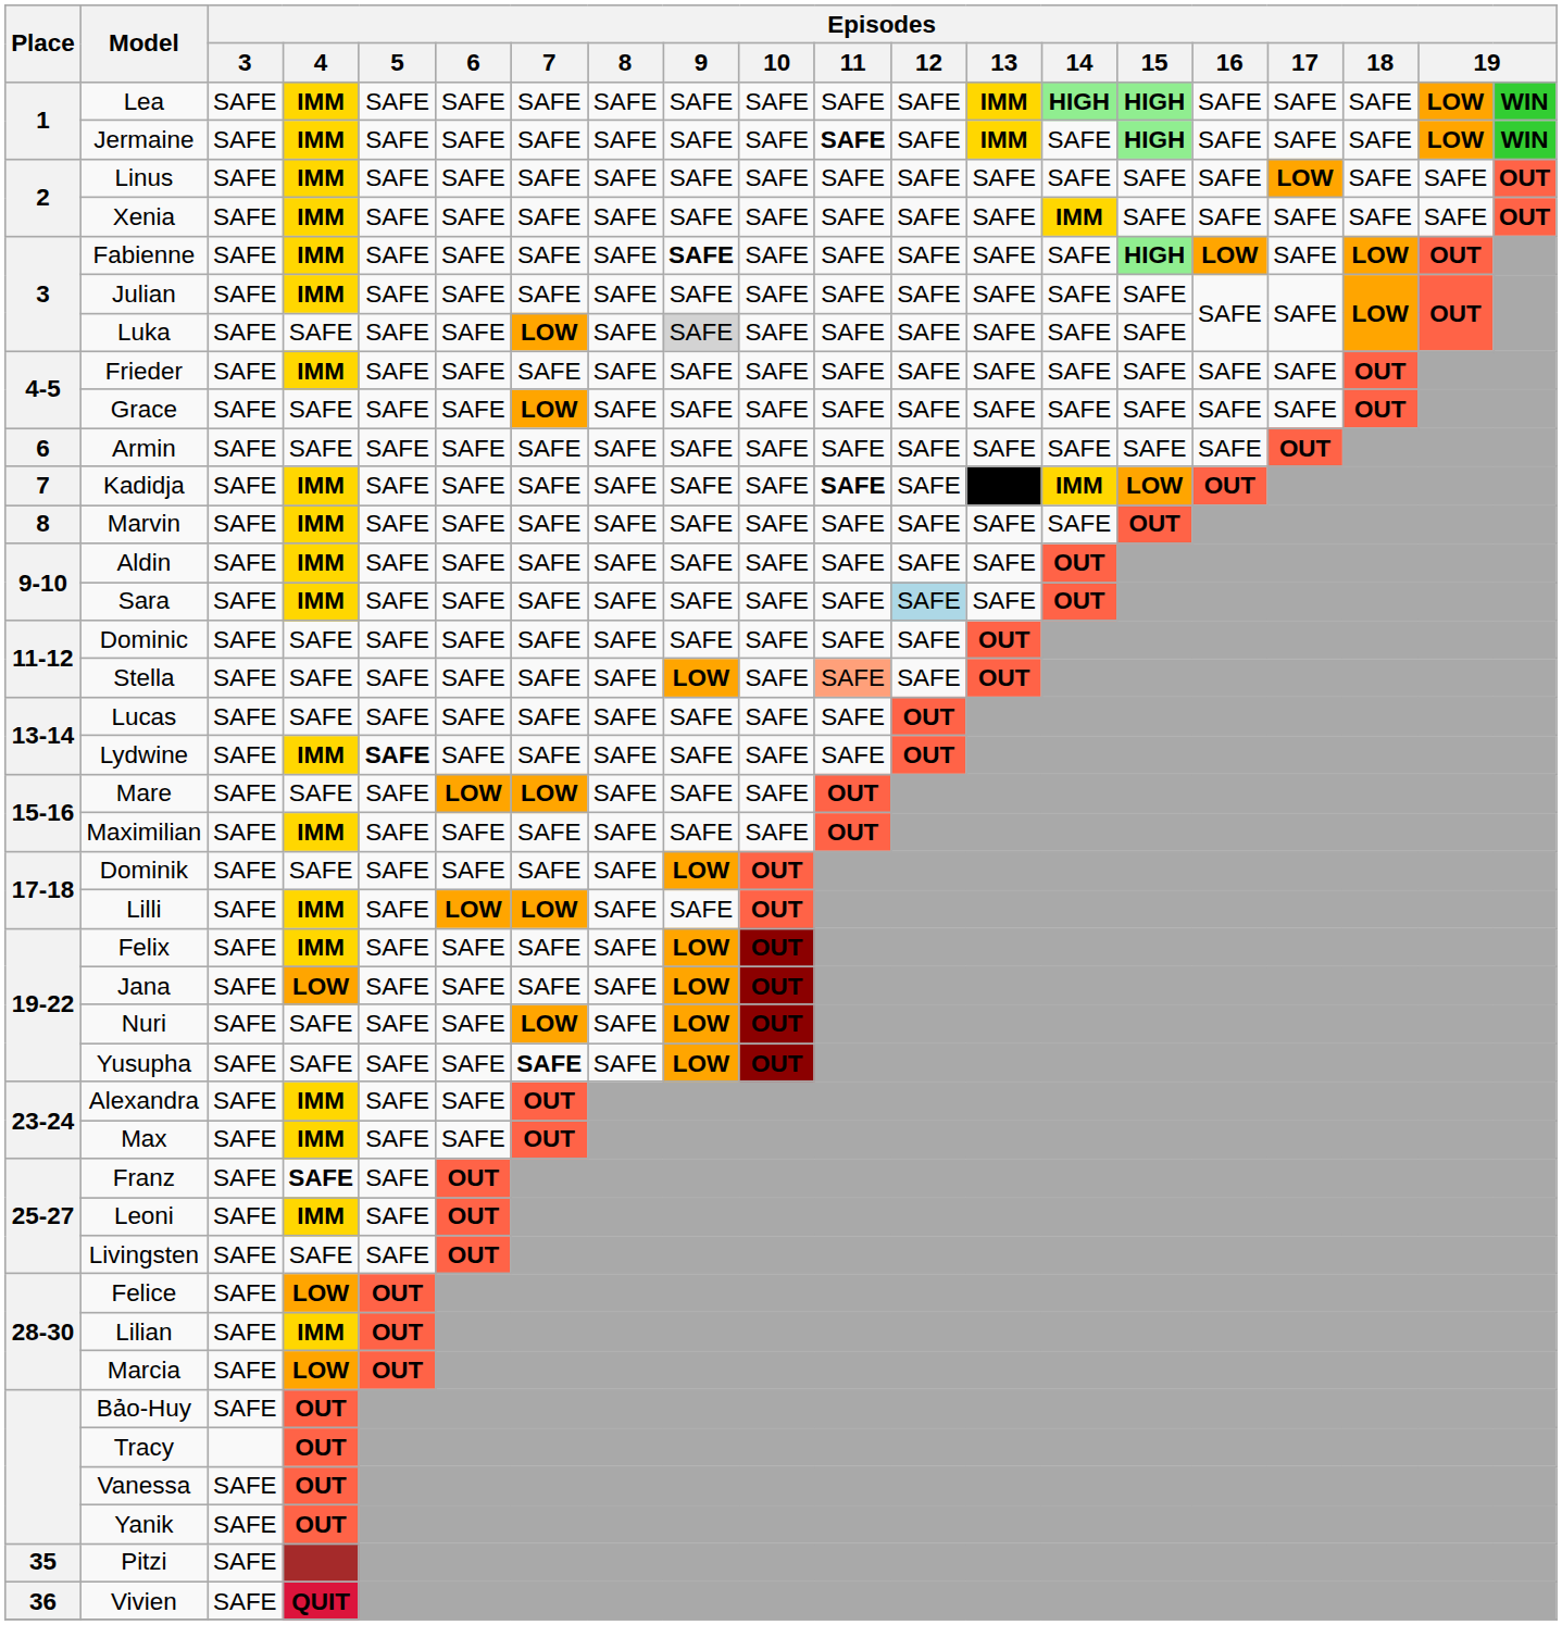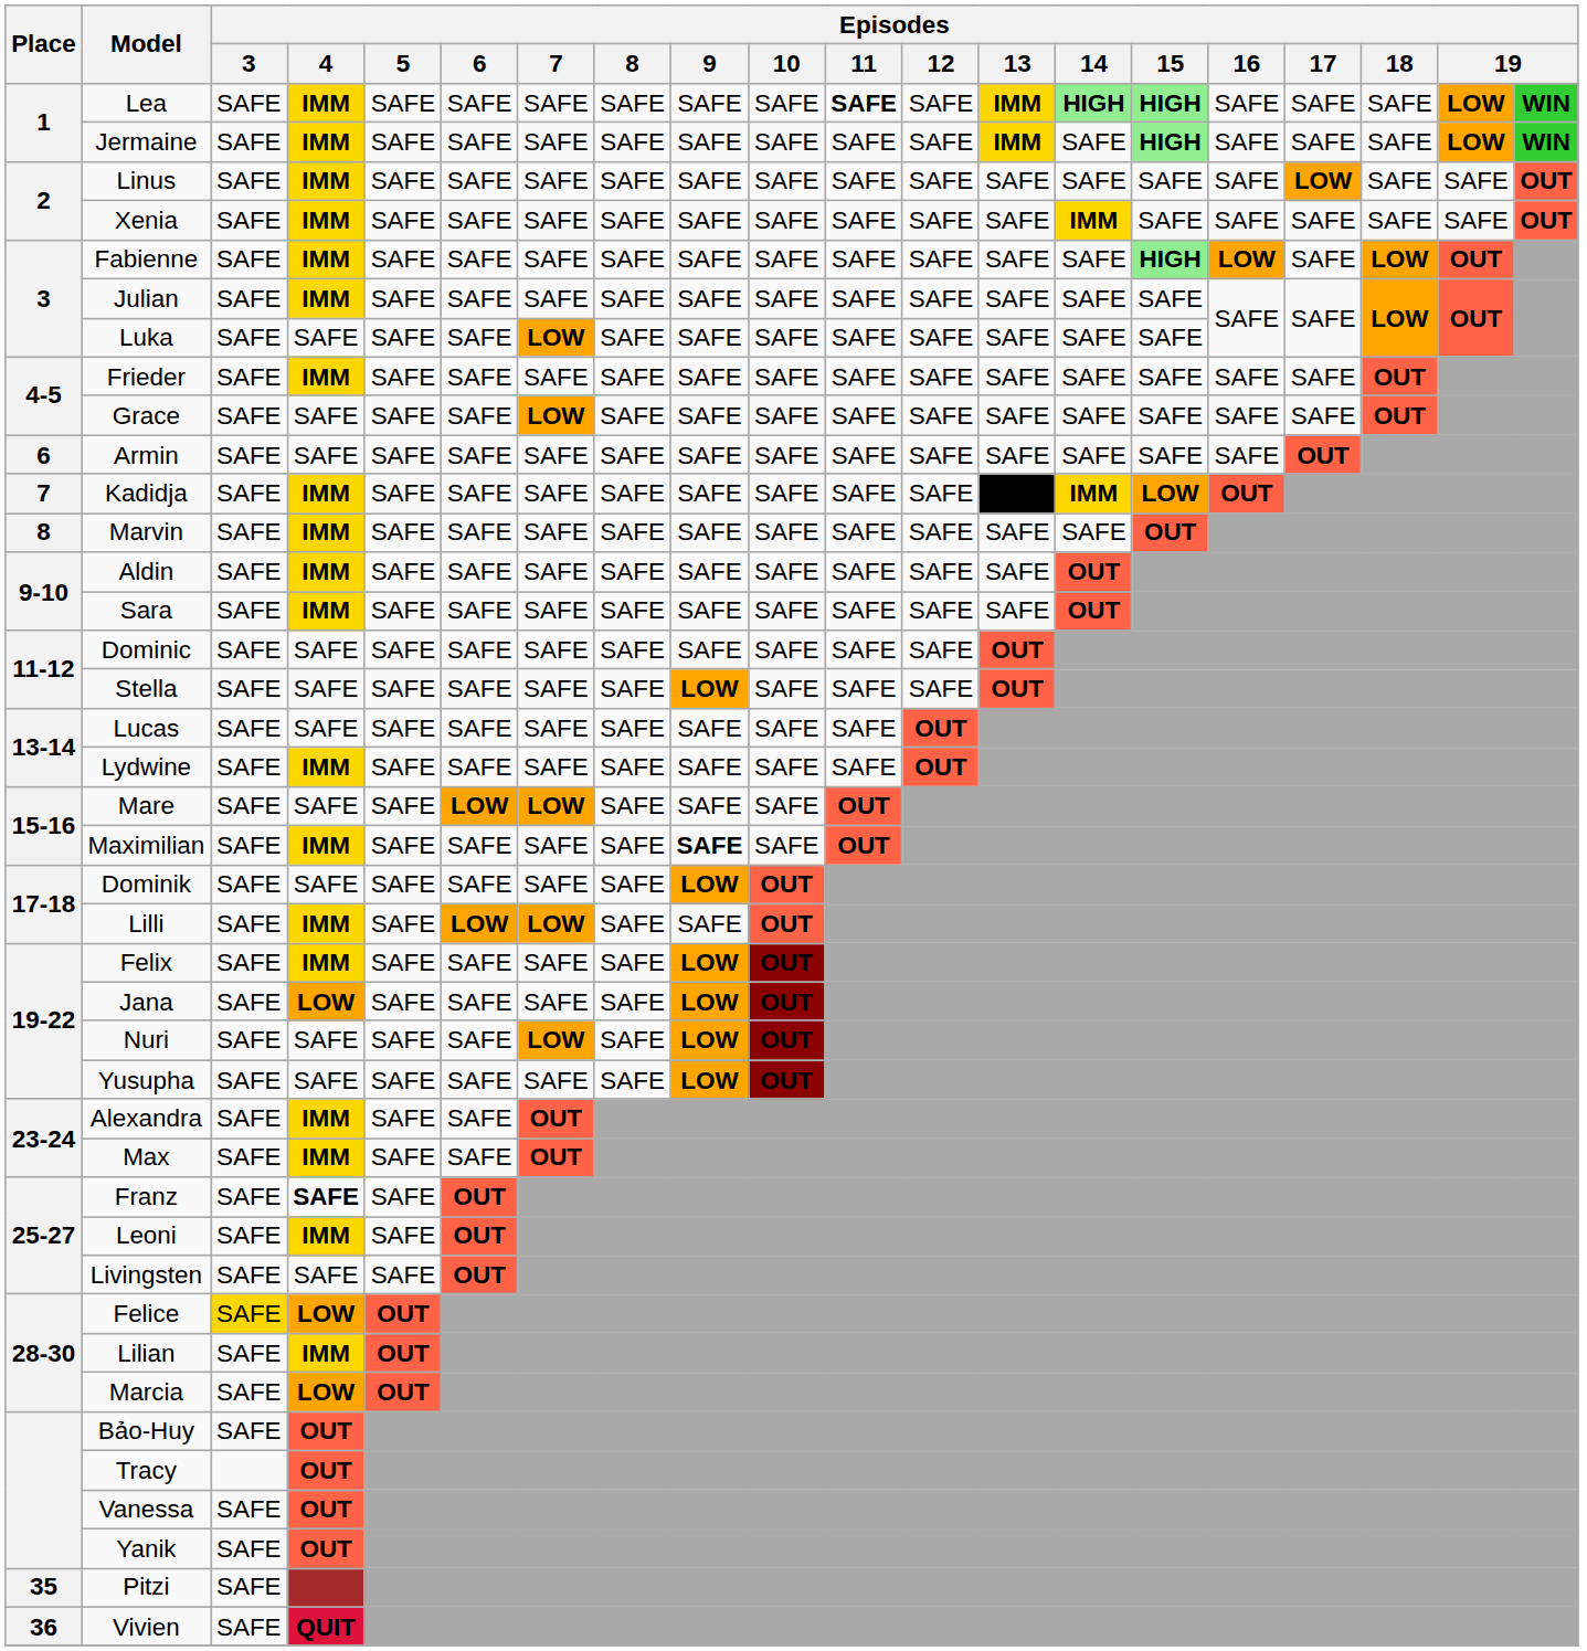Lea | Episodes / 11: normal -> bold
Jermaine | Episodes / 11: bold -> normal
Fabienne | Episodes / 9: bold -> normal
Luka | Episodes / 9: lightgrey background -> no background
Kadidja | Episodes / 11: bold -> normal
Sara | Episodes / 12: lightblue background -> no background
Stella | Episodes / 11: lightsalmon background -> no background
Lydwine | Episodes / 5: bold -> normal
Maximilian | Episodes / 9: normal -> bold
Yusupha | Episodes / 7: bold -> normal
Felice | Episodes / 3: no background -> gold background
